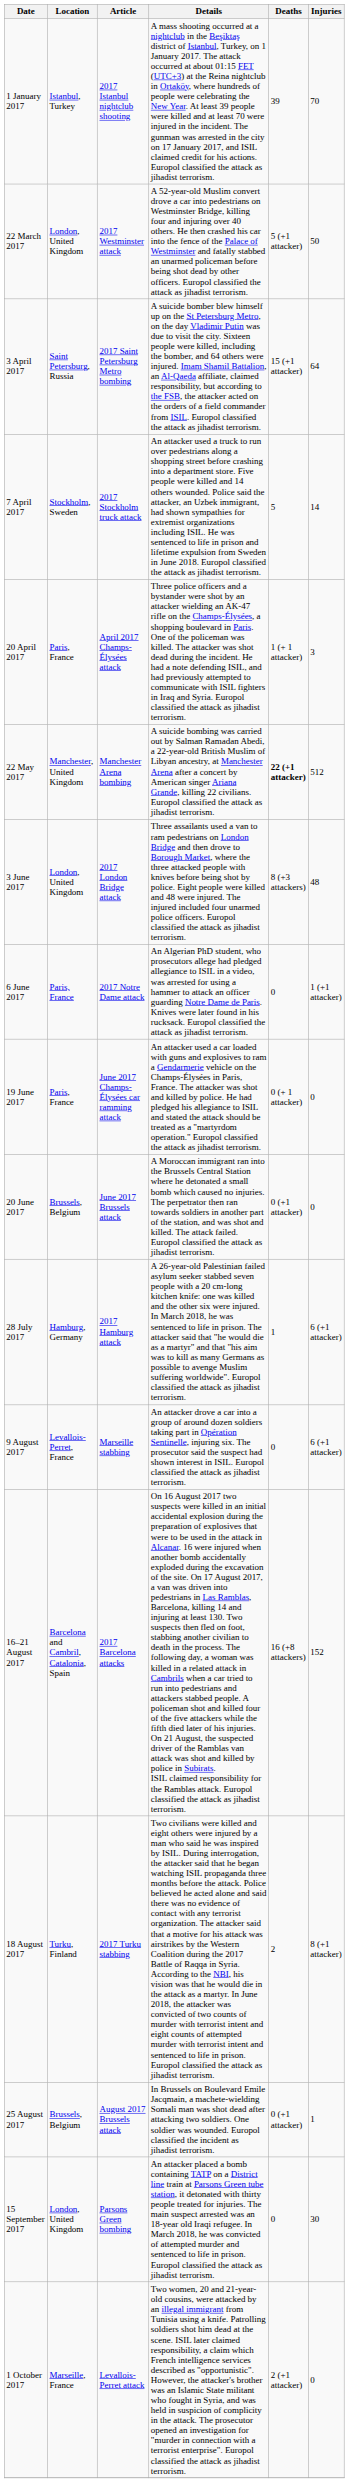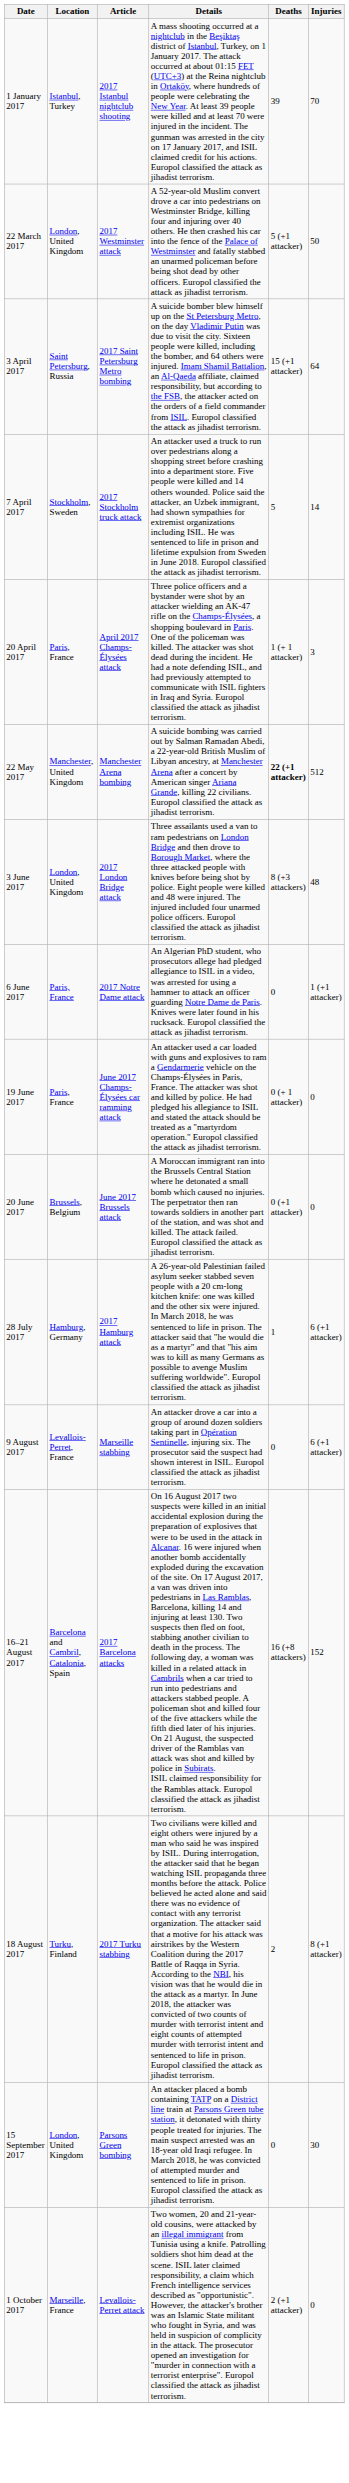- row: 25 August 2017 | Brussels, Belgium | August 2017 Brussels attack | In Brussels on Boulevard Emile Jacqmain, a machete-wielding Somali man was shot dead after attacking two soldiers. One soldier was wounded. Europol classified the incident as jihadist terrorism. | 0 (+1 attacker) | 1
